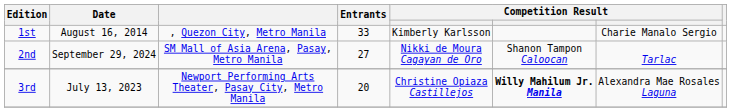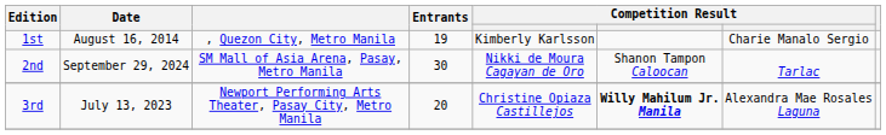1st | Entrants: 33 -> 19
2nd | Entrants: 27 -> 30
